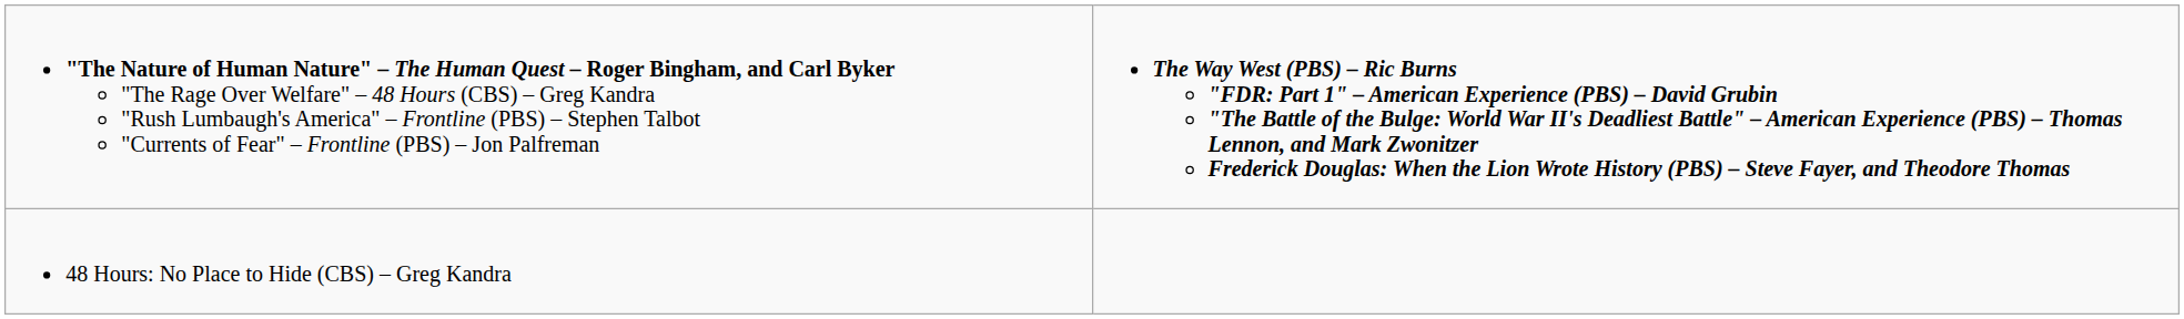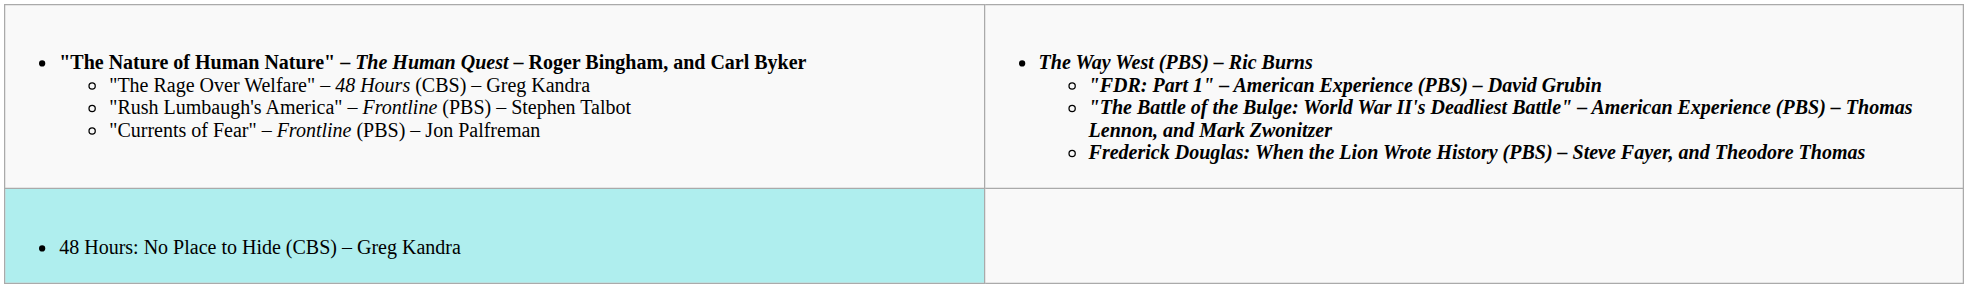48 Hours: No Place to Hide (CBS) – Greg Kandra | column 1: no background -> paleturquoise background
